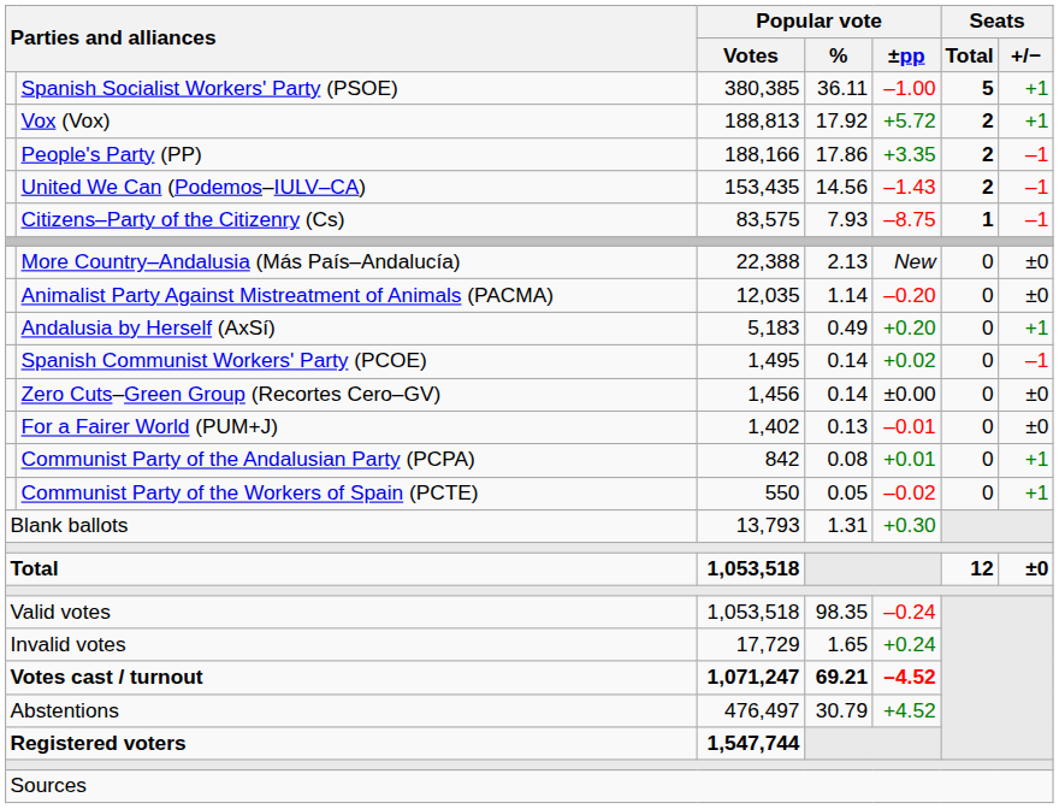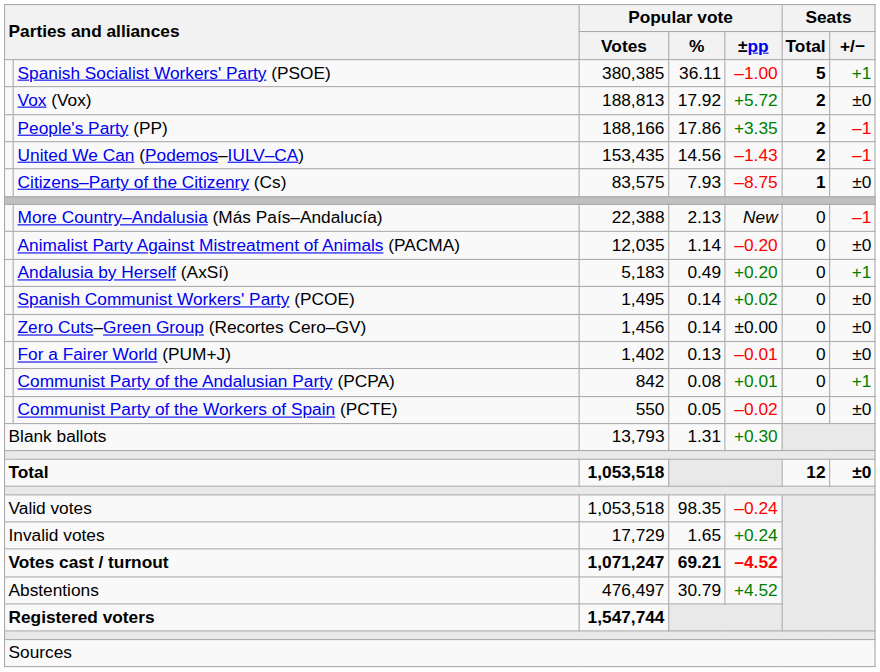Vox (Vox) | Seats / +/−: +1 -> ±0
Citizens–Party of the Citizenry (Cs) | Seats / +/−: –1 -> ±0
More Country–Andalusia (Más País–Andalucía) | Seats / +/−: ±0 -> –1
Spanish Communist Workers' Party (PCOE) | Seats / +/−: –1 -> ±0
Communist Party of the Workers of Spain (PCTE) | Seats / +/−: +1 -> ±0
